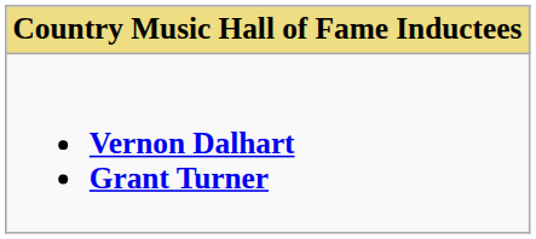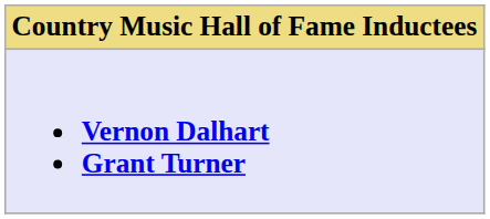row 2 | column 1: no background -> lavender background
